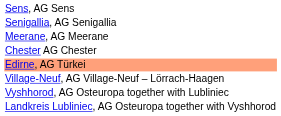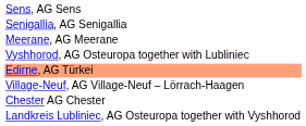row 4 | column 1: Chester AG Chester -> Vyshhorod, AG Osteuropa together with Lubliniec
row 7 | column 1: Vyshhorod, AG Osteuropa together with Lubliniec -> Chester AG Chester
